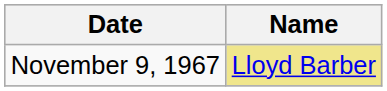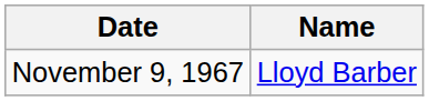November 9, 1967 | Name: khaki background -> no background
